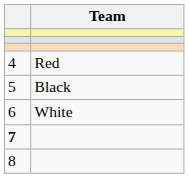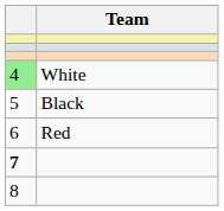row 5 | column 1: no background -> lightgreen background
row 5 | Team: Red -> White
row 7 | Team: White -> Red
